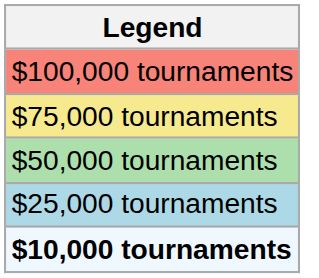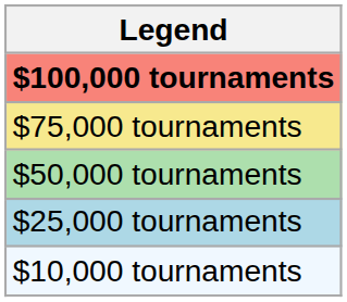row 2 | column 1: normal -> bold
row 6 | column 1: bold -> normal
